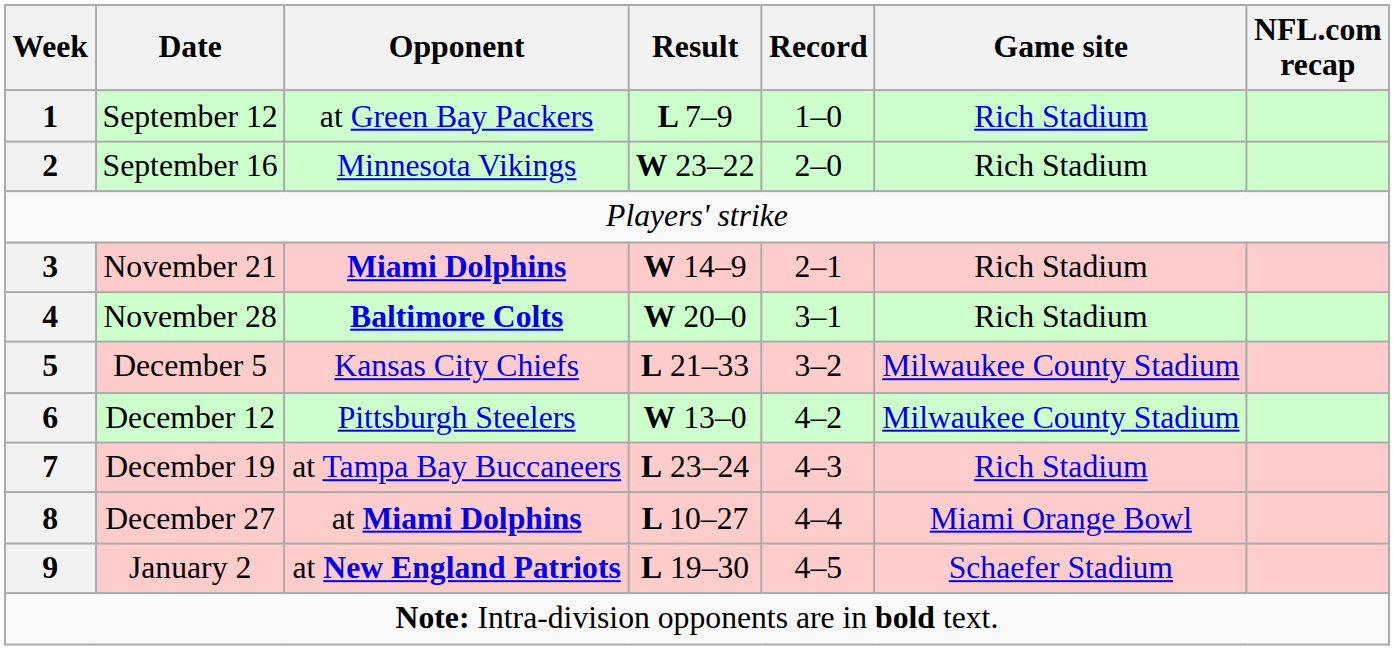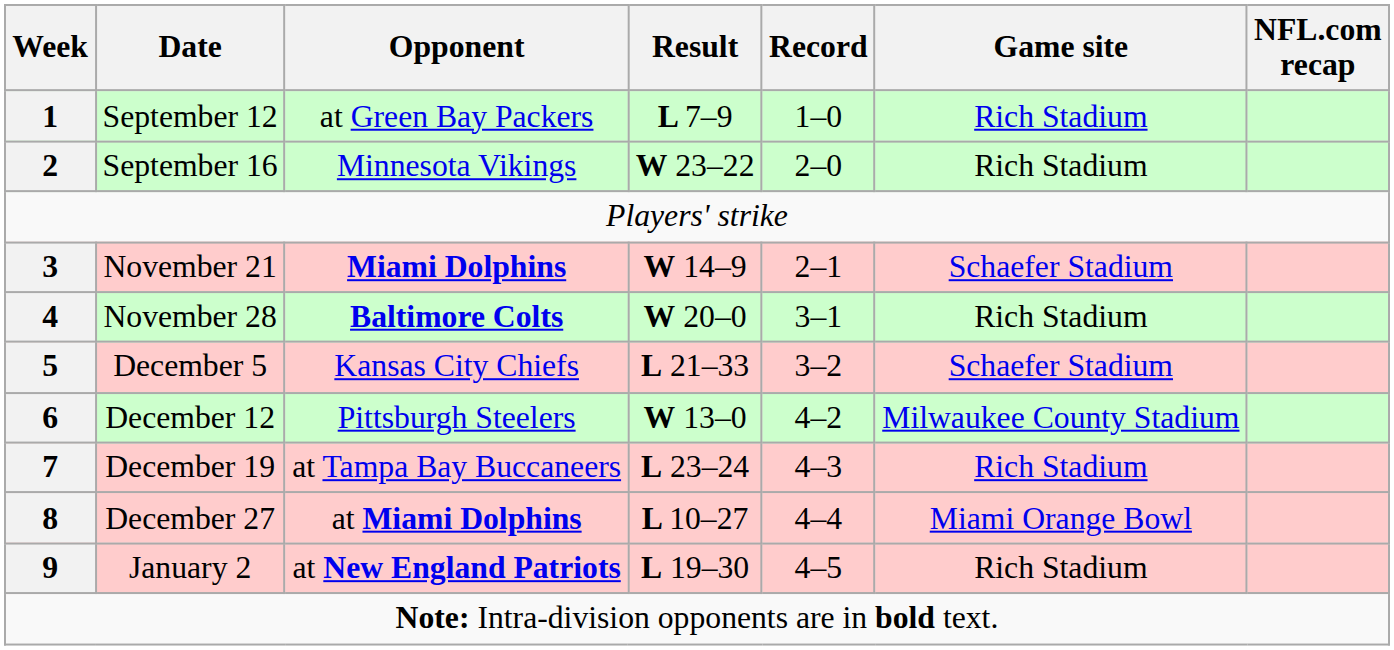November 21 | Game site: Rich Stadium -> Schaefer Stadium
December 5 | Game site: Milwaukee County Stadium -> Schaefer Stadium
January 2 | Game site: Schaefer Stadium -> Rich Stadium
